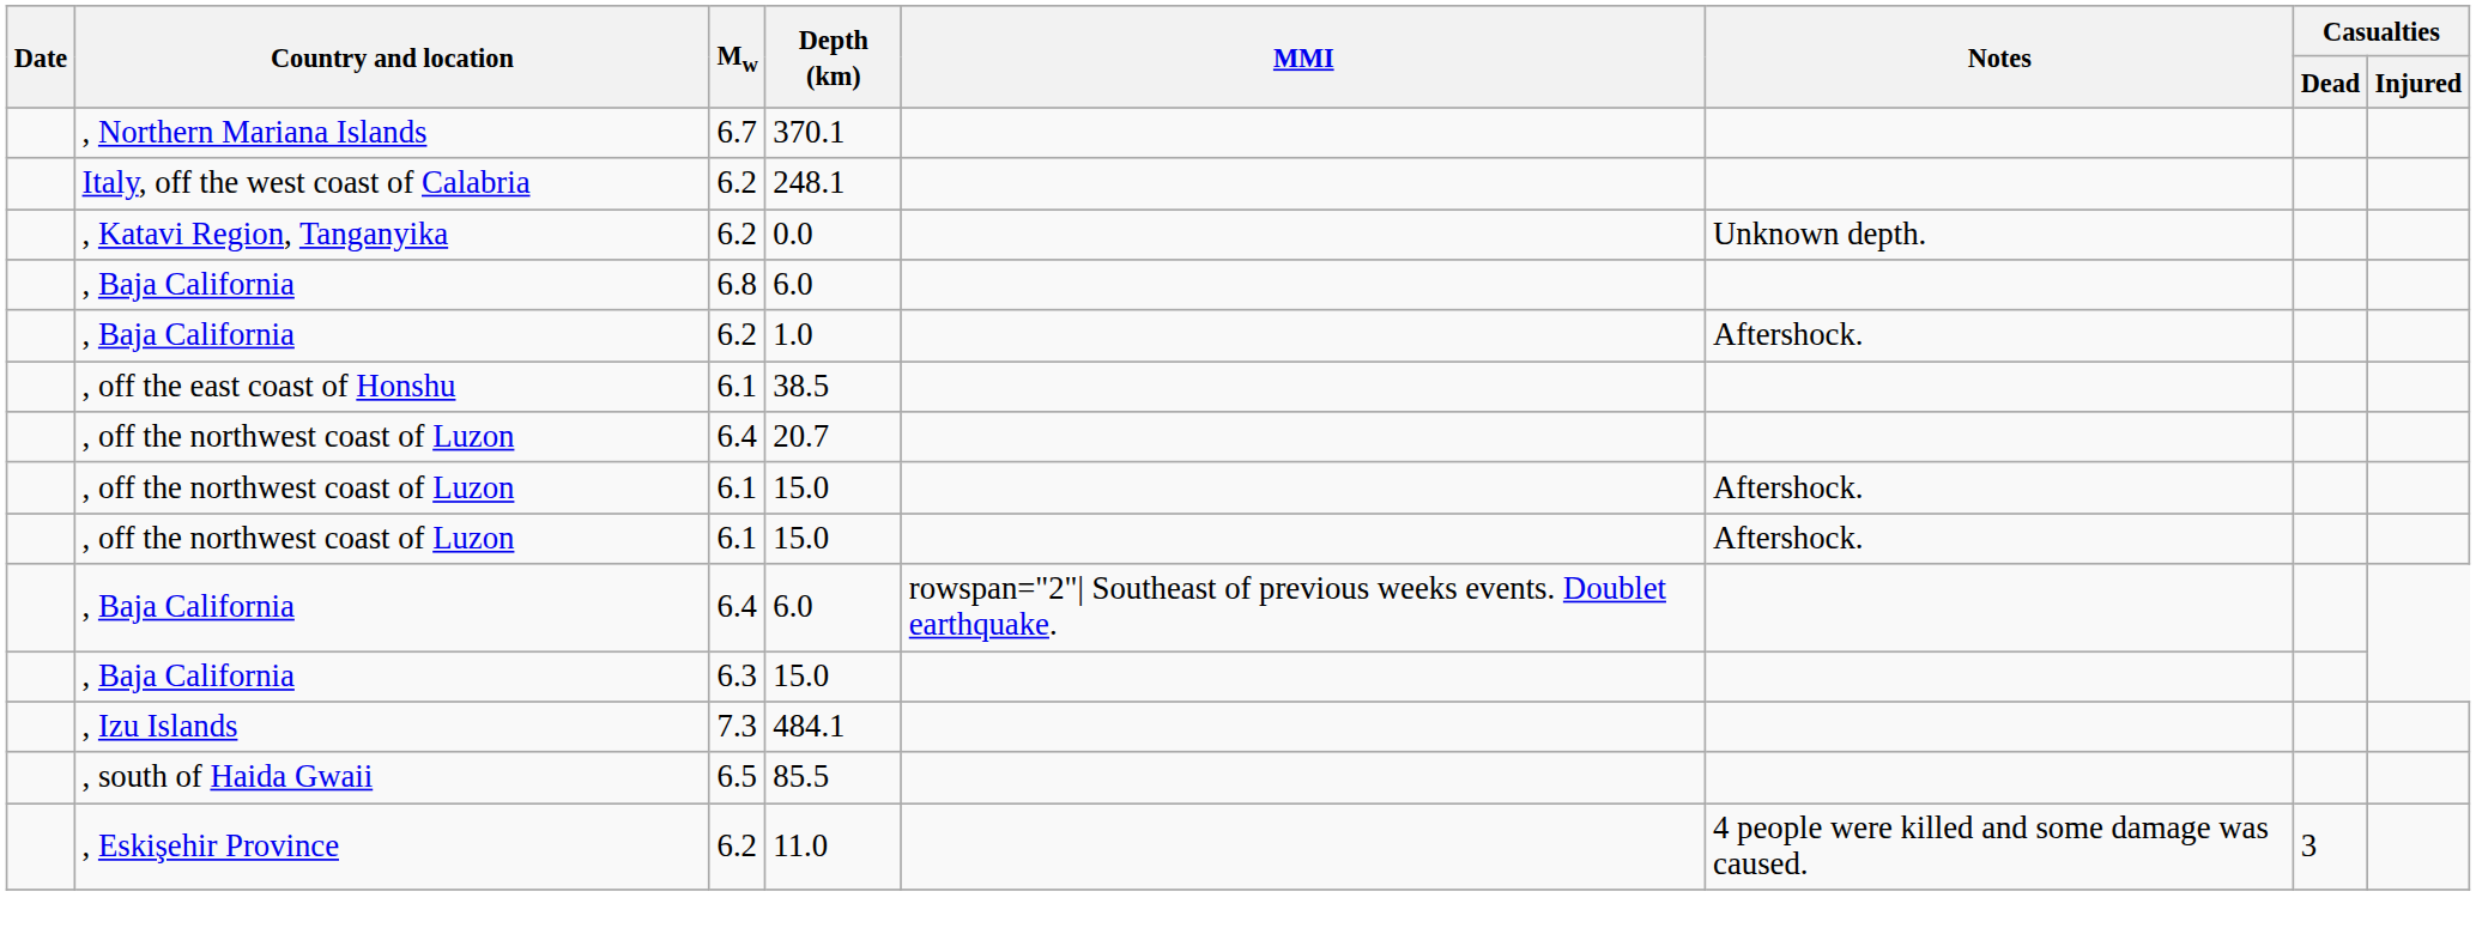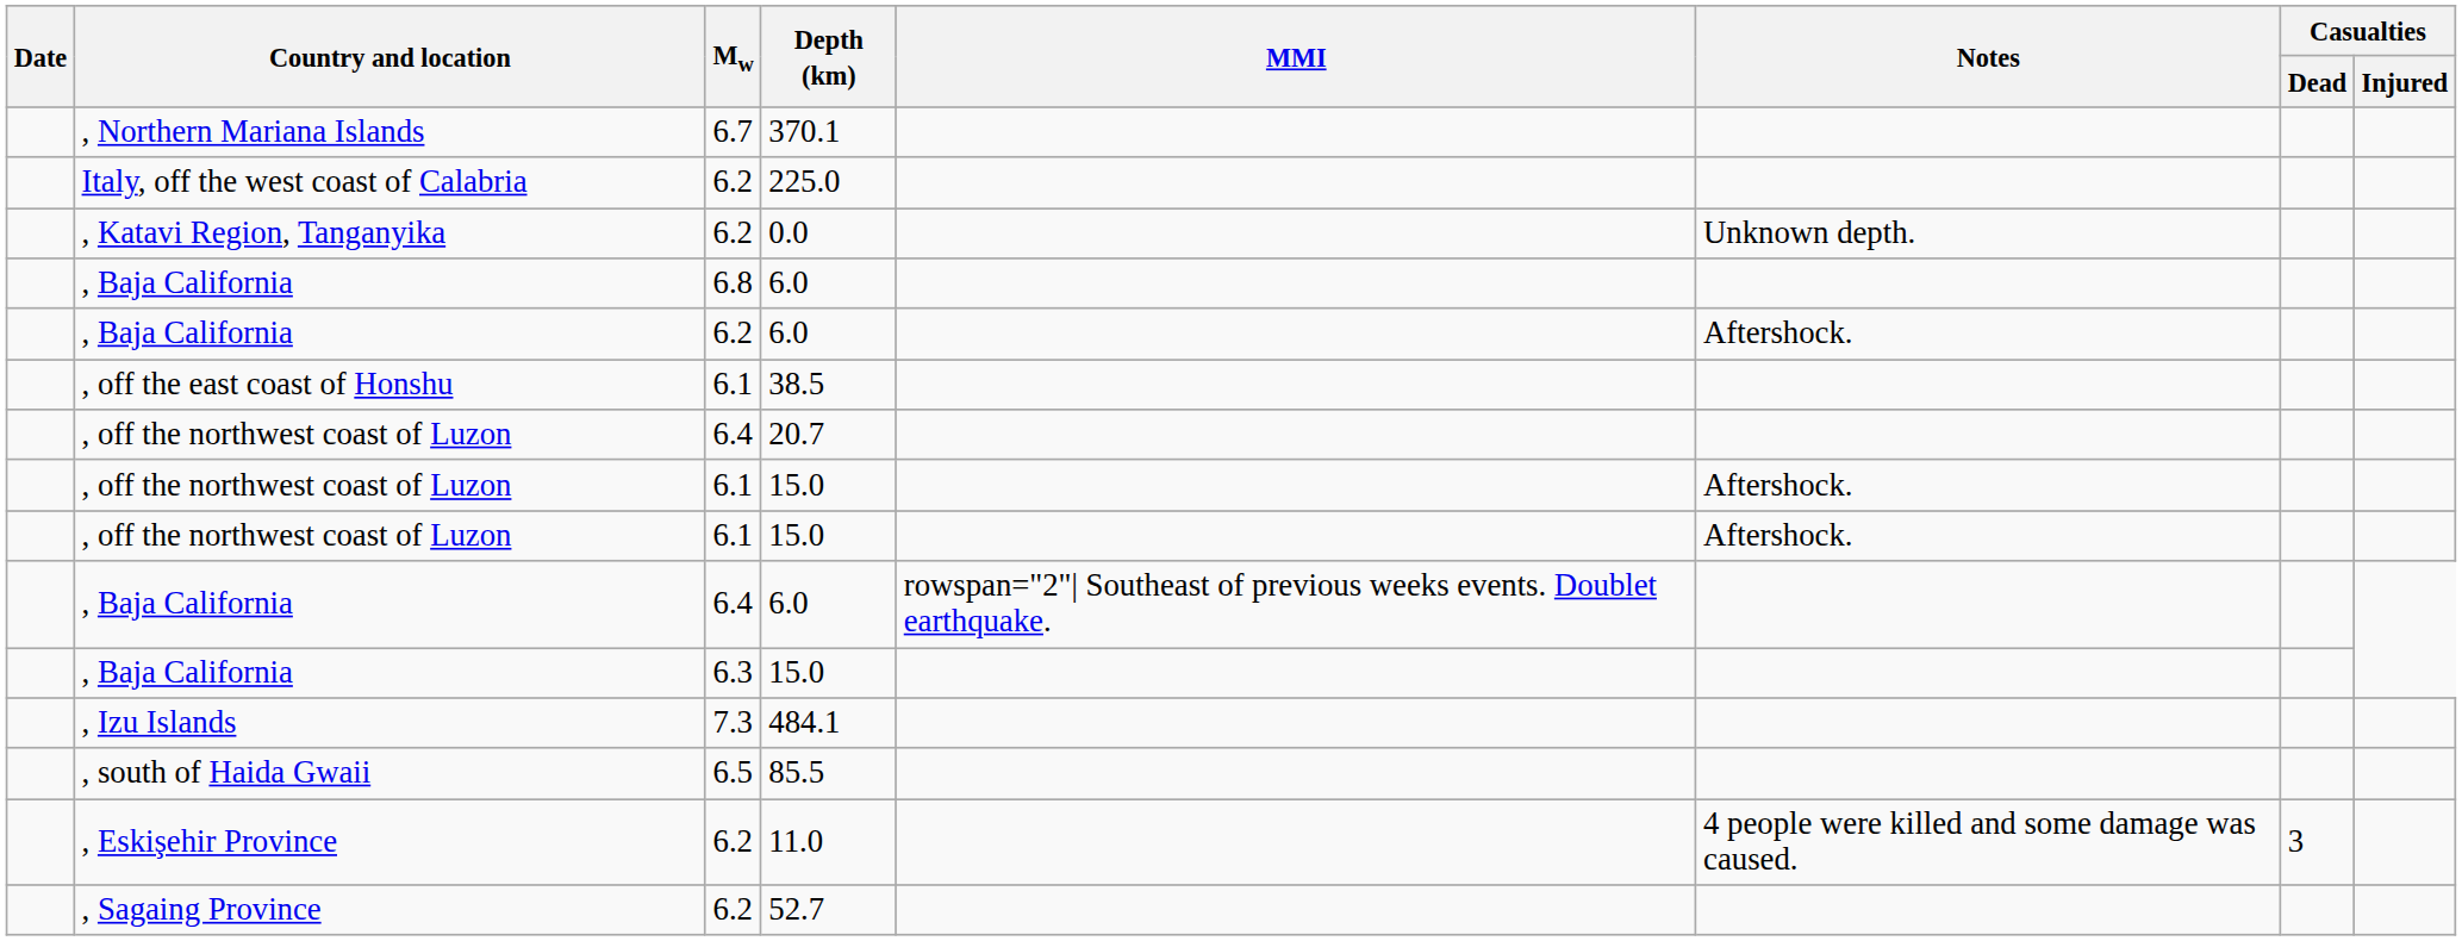Italy, off the west coast of Calabria | Depth (km): 248.1 -> 225.0
, Baja California / 6.2 | Depth (km): 1.0 -> 6.0
+ row: , Sagaing Province | 6.2 | 52.7
